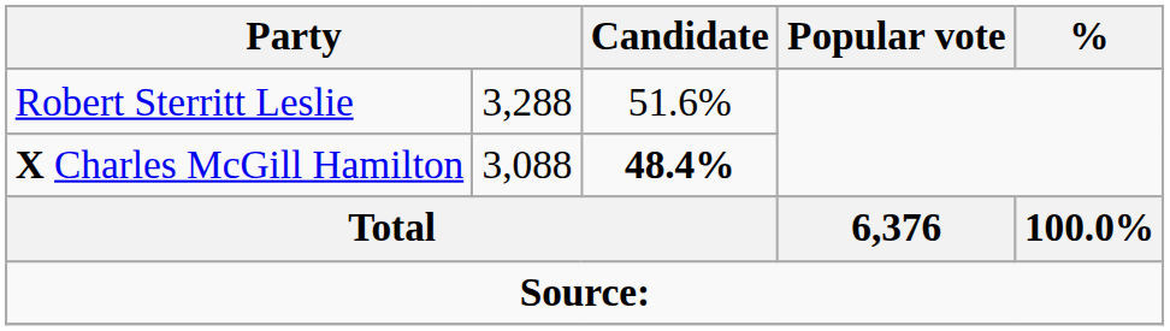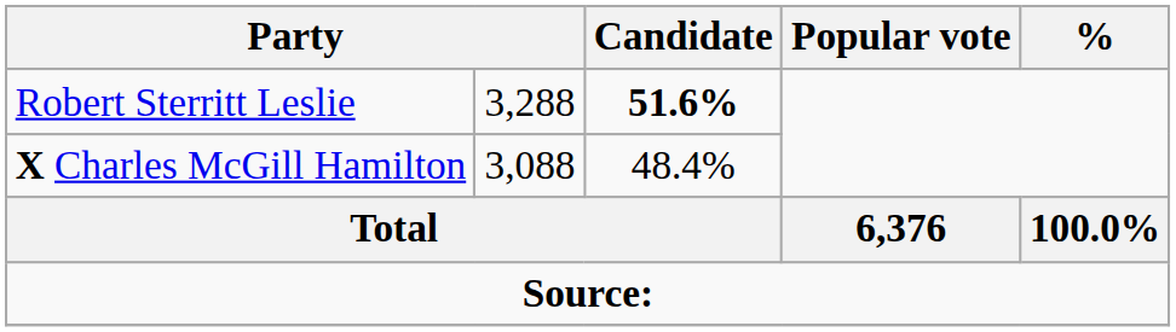Robert Sterritt Leslie | Candidate: normal -> bold
X Charles McGill Hamilton | Candidate: bold -> normal
